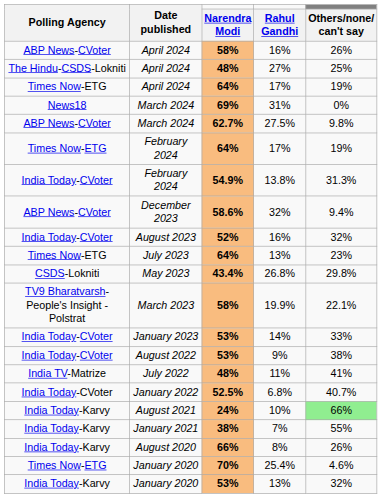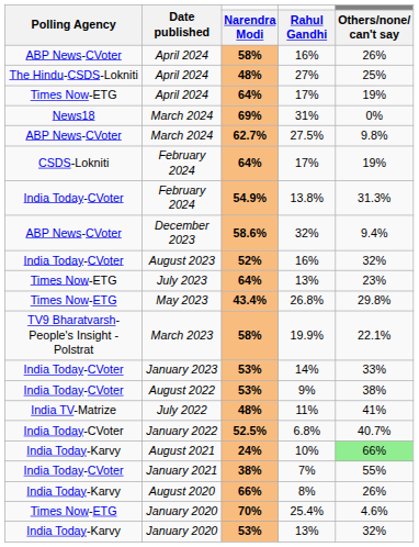February 2024 / 17% | Polling Agency: Times Now-ETG -> CSDS-Lokniti
26.8% | Polling Agency: CSDS-Lokniti -> Times Now-ETG
7% | Polling Agency: India Today-Karvy -> India Today-CVoter
